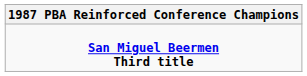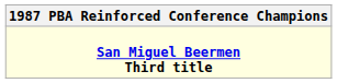row 2 | column 1: no background -> lightyellow background
